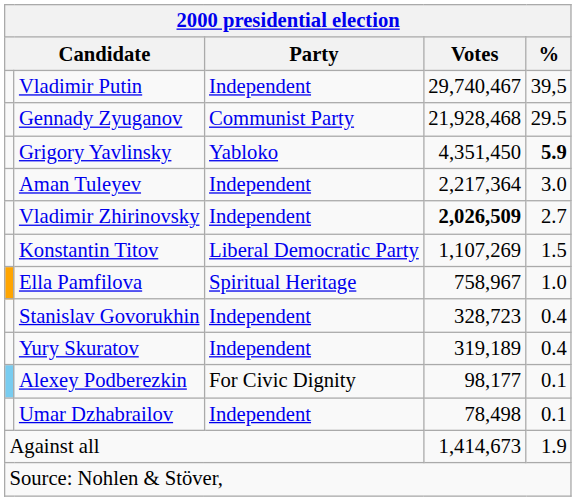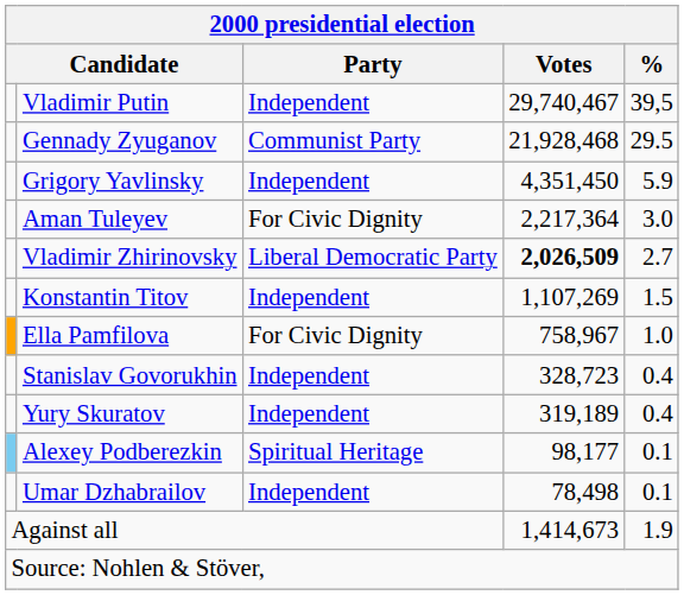Grigory Yavlinsky | Party: Yabloko -> Independent
Grigory Yavlinsky | %: bold -> normal
Aman Tuleyev | Party: Independent -> For Civic Dignity
Vladimir Zhirinovsky | Party: Independent -> Liberal Democratic Party
Konstantin Titov | Party: Liberal Democratic Party -> Independent
Ella Pamfilova | Party: Spiritual Heritage -> For Civic Dignity
Alexey Podberezkin | Party: For Civic Dignity -> Spiritual Heritage
